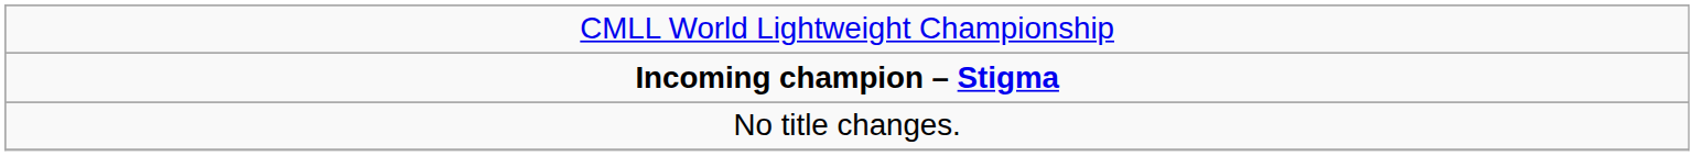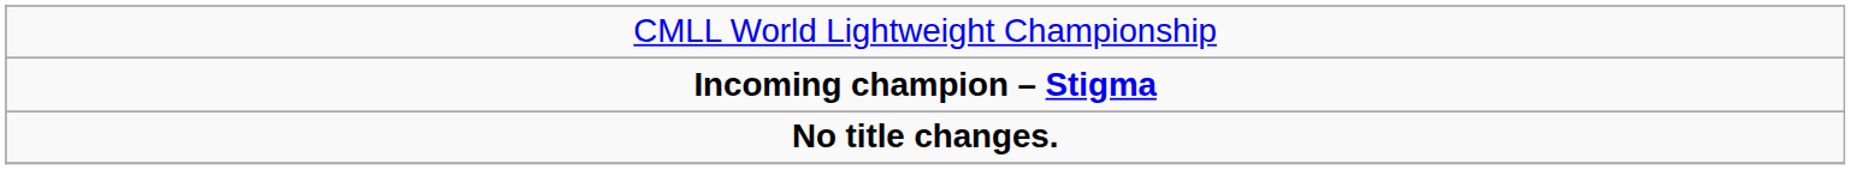No title changes. | column 1: normal -> bold
